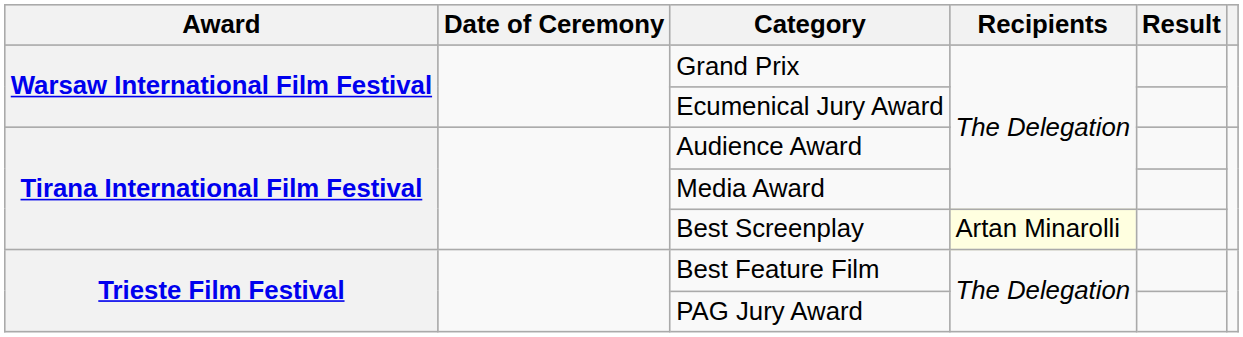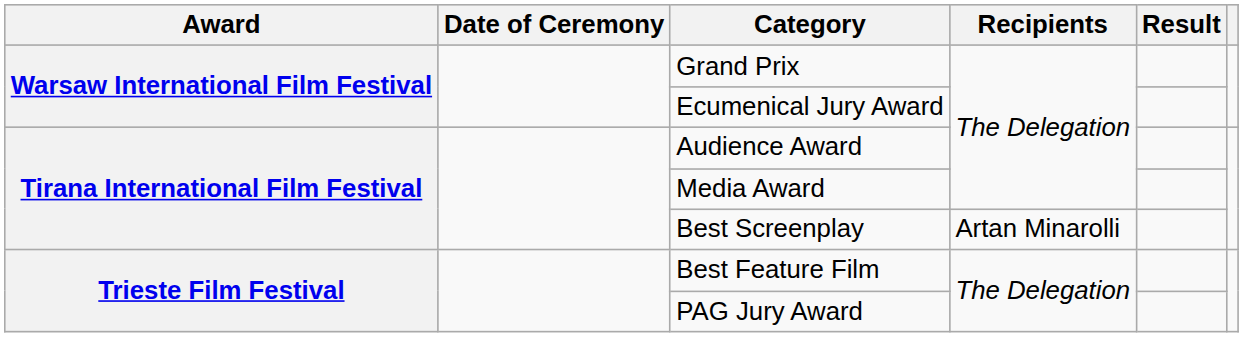Best Screenplay | Recipients: lightyellow background -> no background
